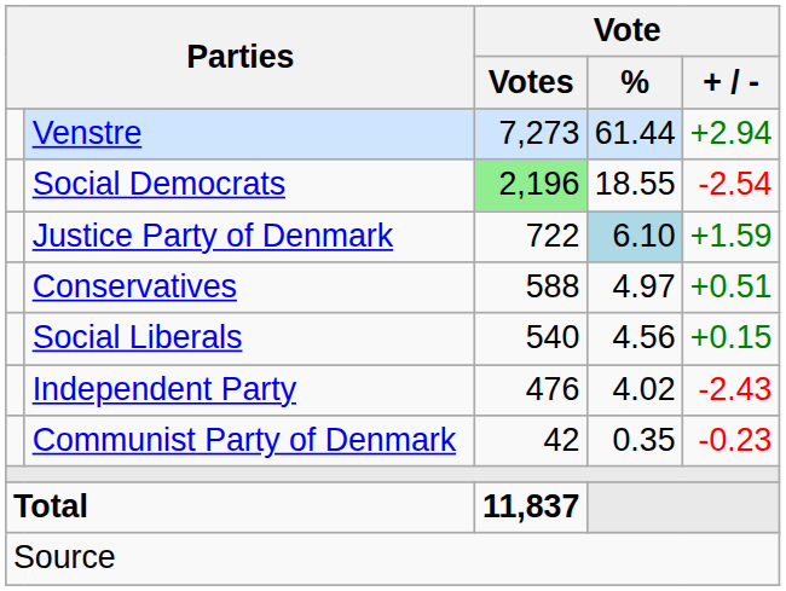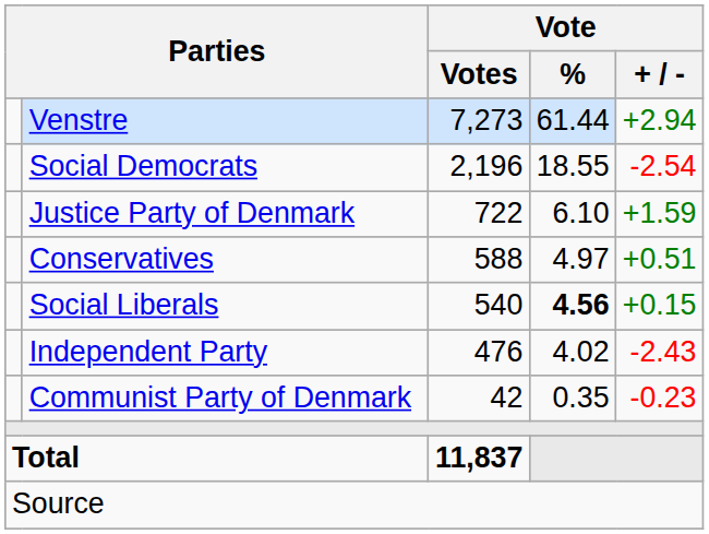Social Democrats | Vote / Votes: lightgreen background -> no background
Justice Party of Denmark | Vote / %: lightblue background -> no background
Social Liberals | Vote / %: normal -> bold
